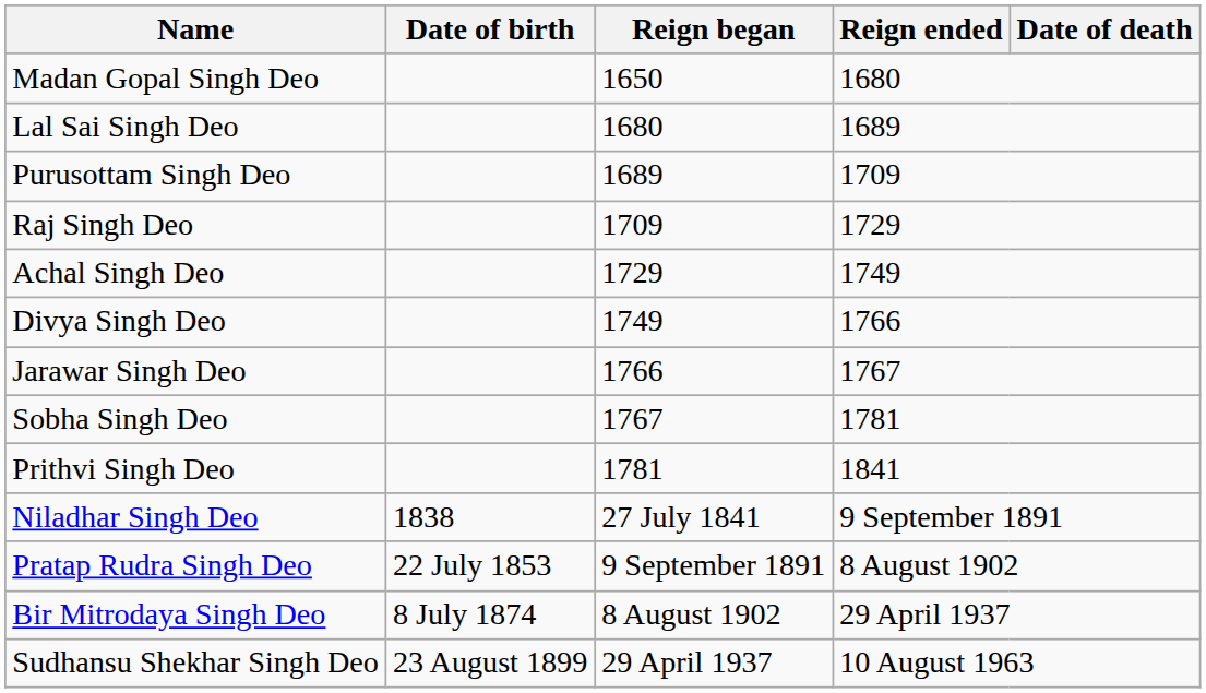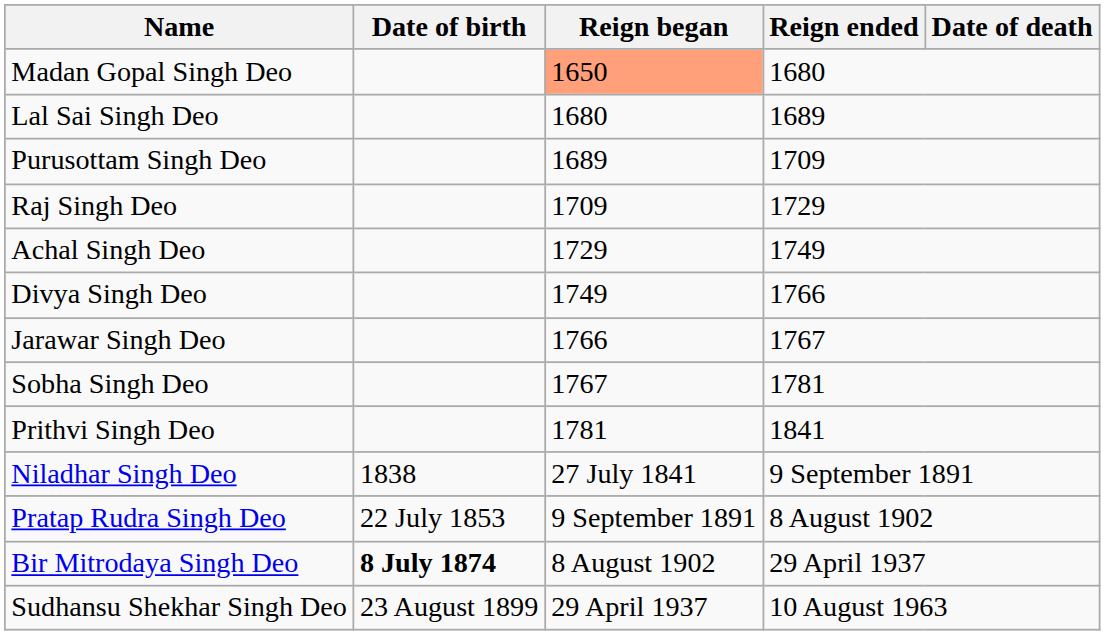Madan Gopal Singh Deo | Reign began: no background -> lightsalmon background
Bir Mitrodaya Singh Deo | Date of birth: normal -> bold
